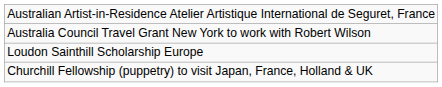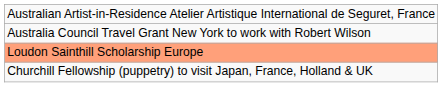row 3 | column 1: no background -> lightsalmon background
